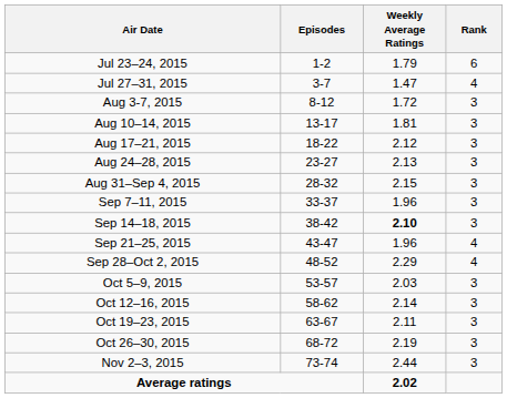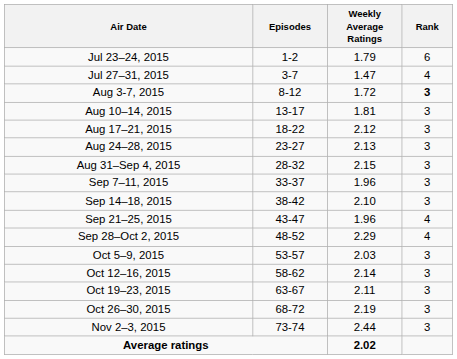Aug 3-7, 2015 | Rank: normal -> bold
Sep 14–18, 2015 | Weekly Average Ratings: bold -> normal
